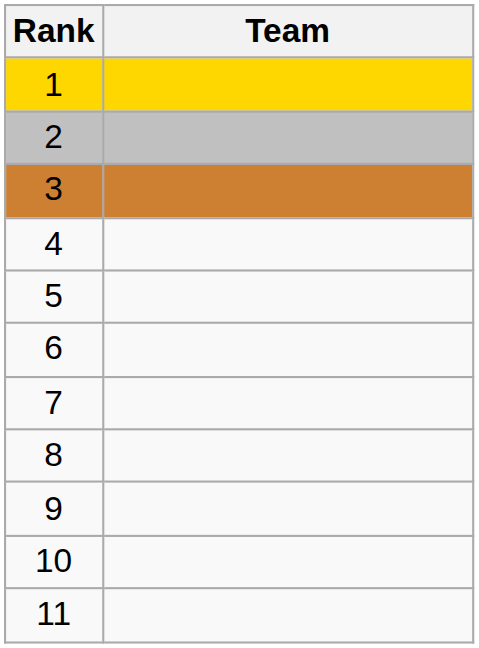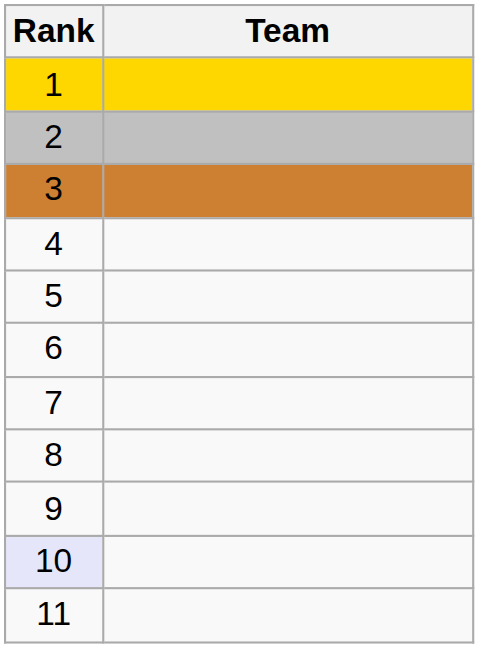10 | Rank: no background -> lavender background
